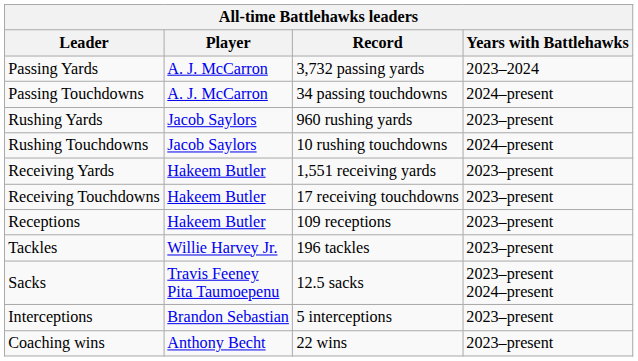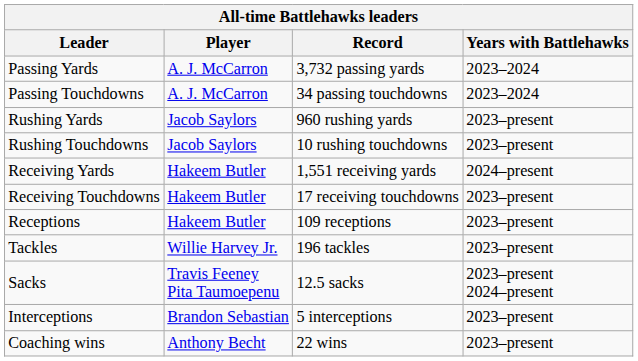Passing Touchdowns | Years with Battlehawks: 2024–present -> 2023–2024
Rushing Touchdowns | Years with Battlehawks: 2024–present -> 2023–present
Receiving Yards | Years with Battlehawks: 2023–present -> 2024–present
